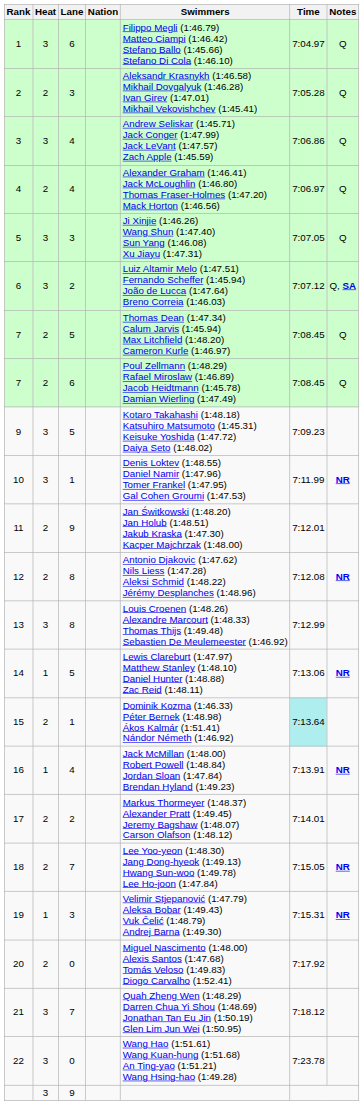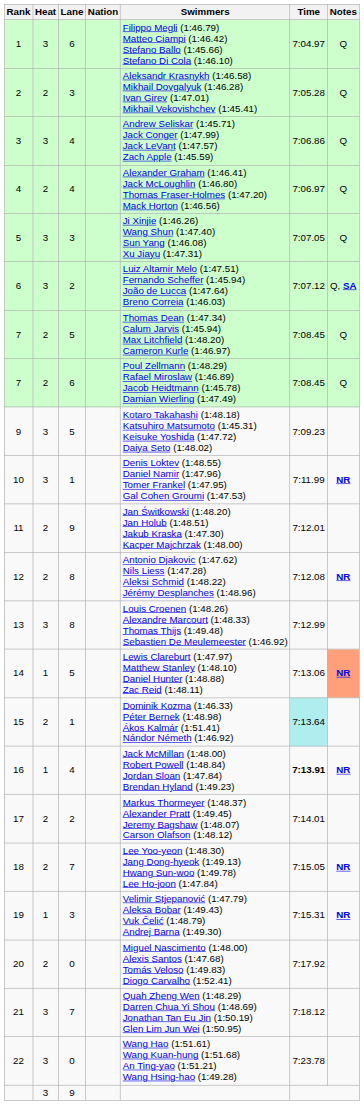14 | Notes: no background -> lightsalmon background
16 | Time: normal -> bold
